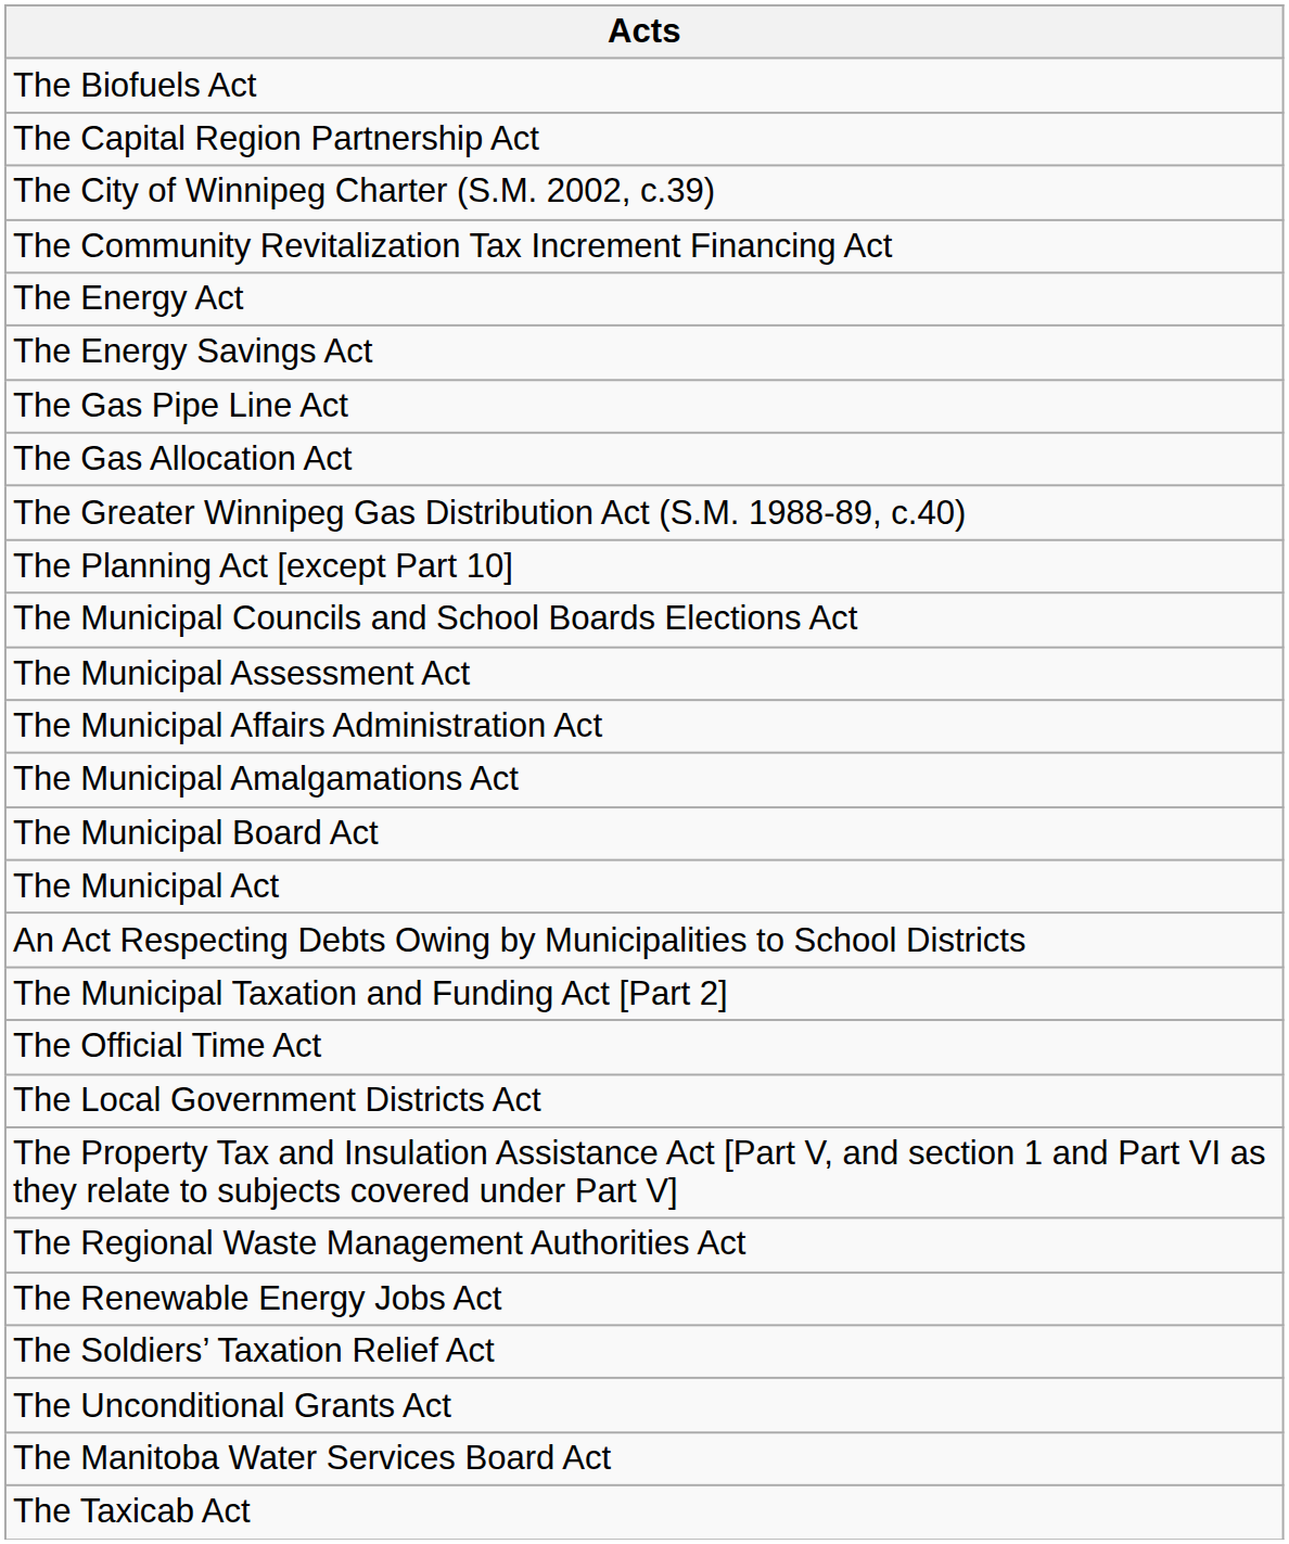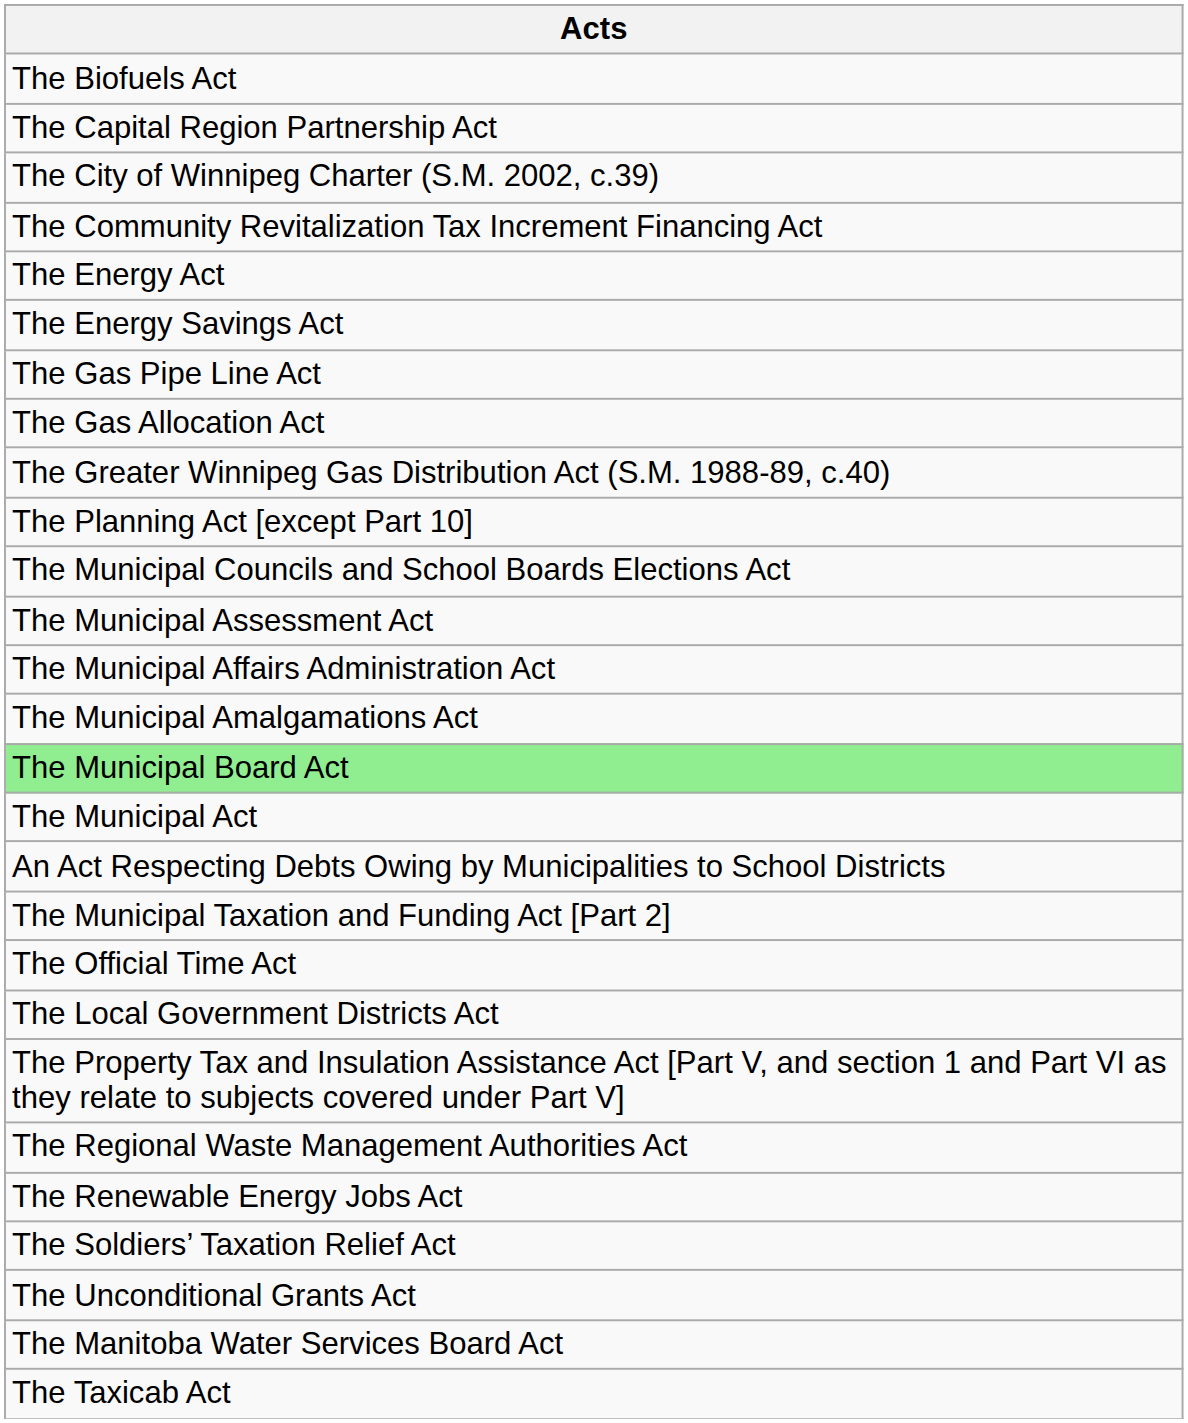row 16 | column 1: no background -> lightgreen background
